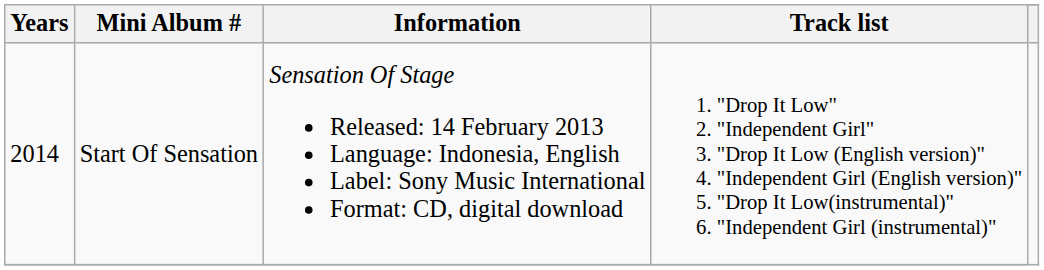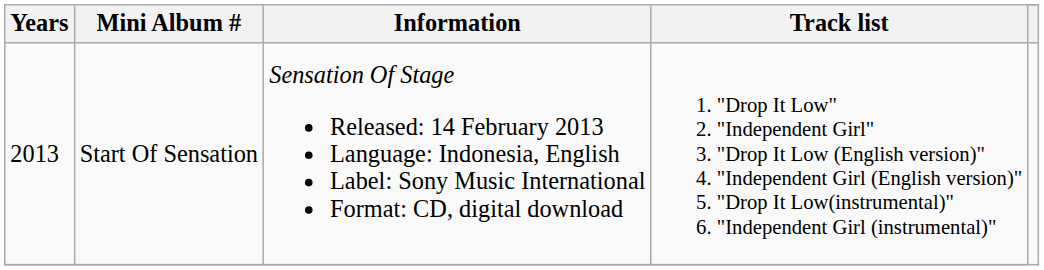Start Of Sensation | Years: 2014 -> 2013
